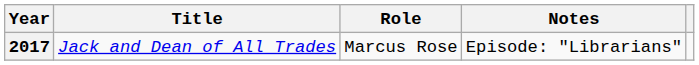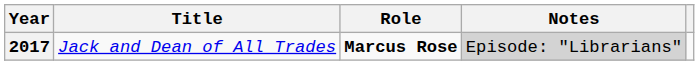row 2 | Role: normal -> bold
row 2 | Notes: no background -> lightgrey background
